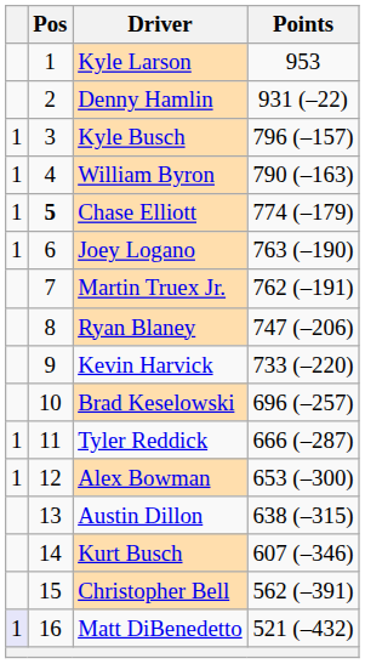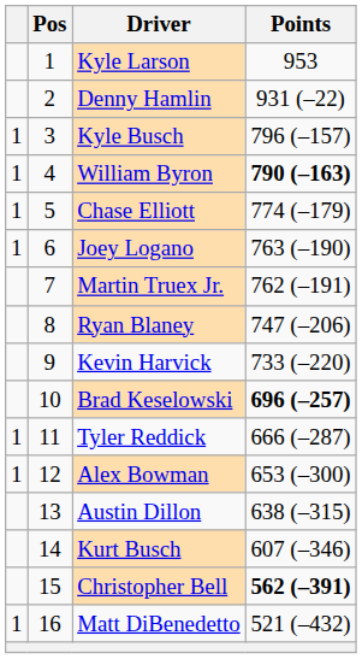William Byron | Points: normal -> bold
Chase Elliott | Pos: bold -> normal
Brad Keselowski | Points: normal -> bold
Christopher Bell | Points: normal -> bold
Matt DiBenedetto | column 1: lavender background -> no background
